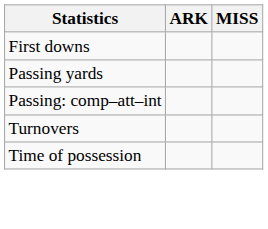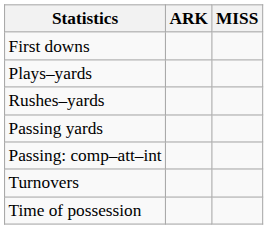+ row: Plays–yards
+ row: Rushes–yards
